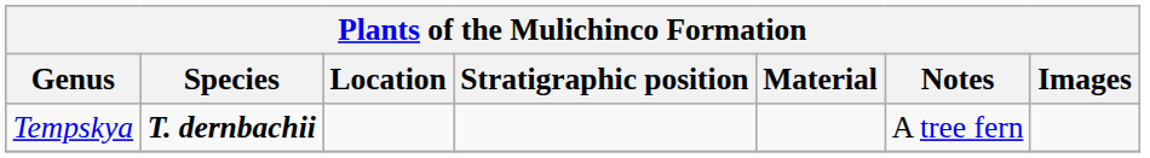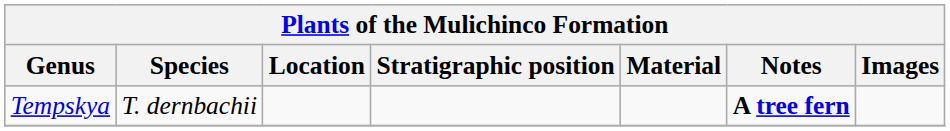Tempskya | Species: bold -> normal
Tempskya | Notes: normal -> bold
